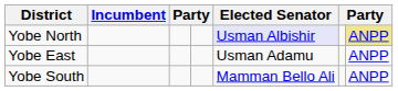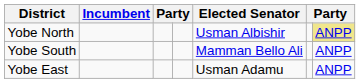Yobe North | Elected Senator: lavender background -> no background
rows swapped: Yobe South <-> Yobe East
